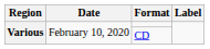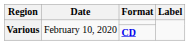CD | Format: normal -> bold
